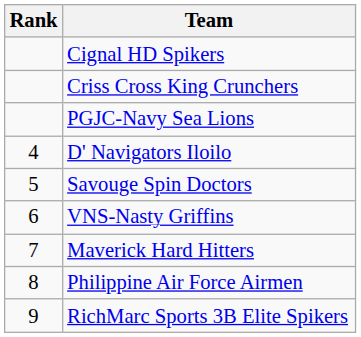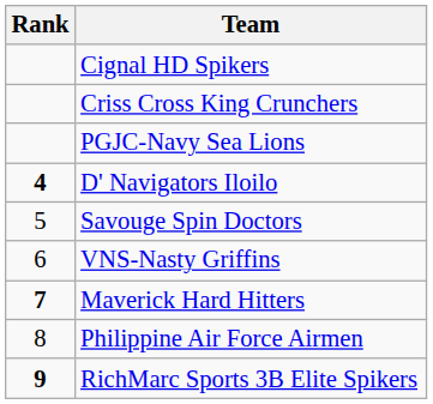D' Navigators Iloilo | Rank: normal -> bold
Maverick Hard Hitters | Rank: normal -> bold
RichMarc Sports 3B Elite Spikers | Rank: normal -> bold
